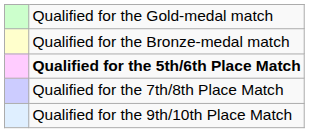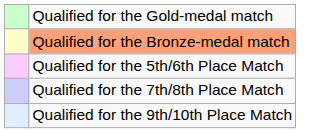Qualified for the Bronze-medal match | column 2: no background -> lightsalmon background
Qualified for the 5th/6th Place Match | column 2: bold -> normal
